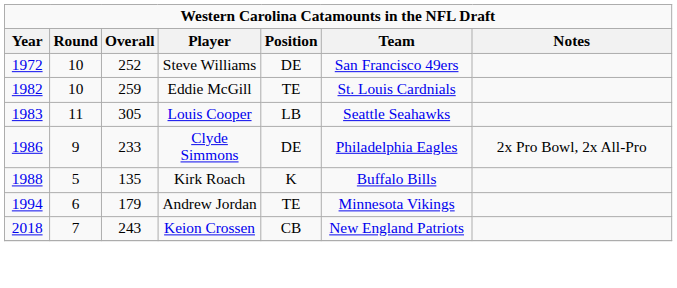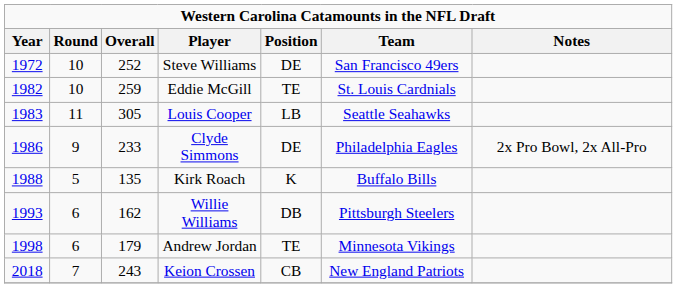+ row: 1993 | 6 | 162 | Willie Williams | DB | Pittsburgh Steelers
Andrew Jordan | Year: 1994 -> 1998
